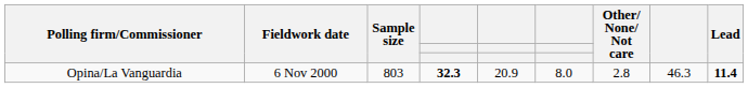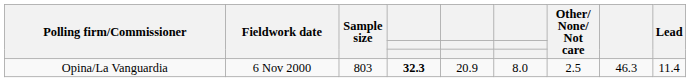Opina/La Vanguardia | Other/ None/ Not care: 2.8 -> 2.5
Opina/La Vanguardia | Lead: bold -> normal
